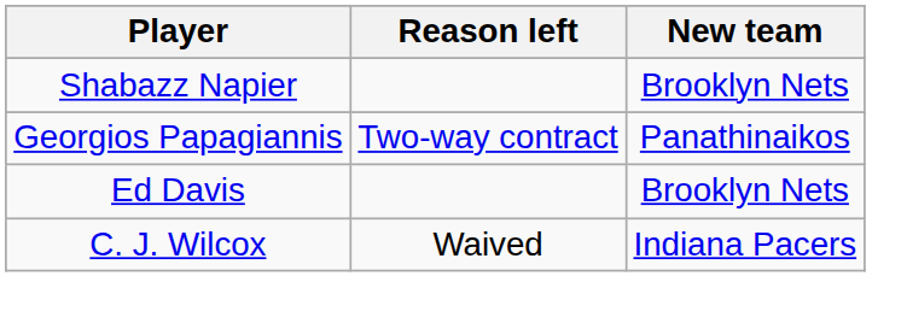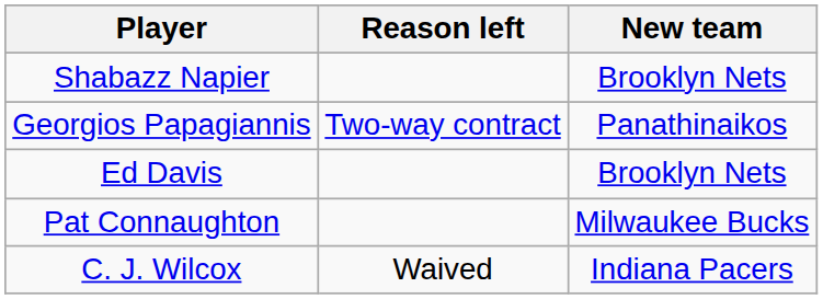+ row: Pat Connaughton | Milwaukee Bucks
